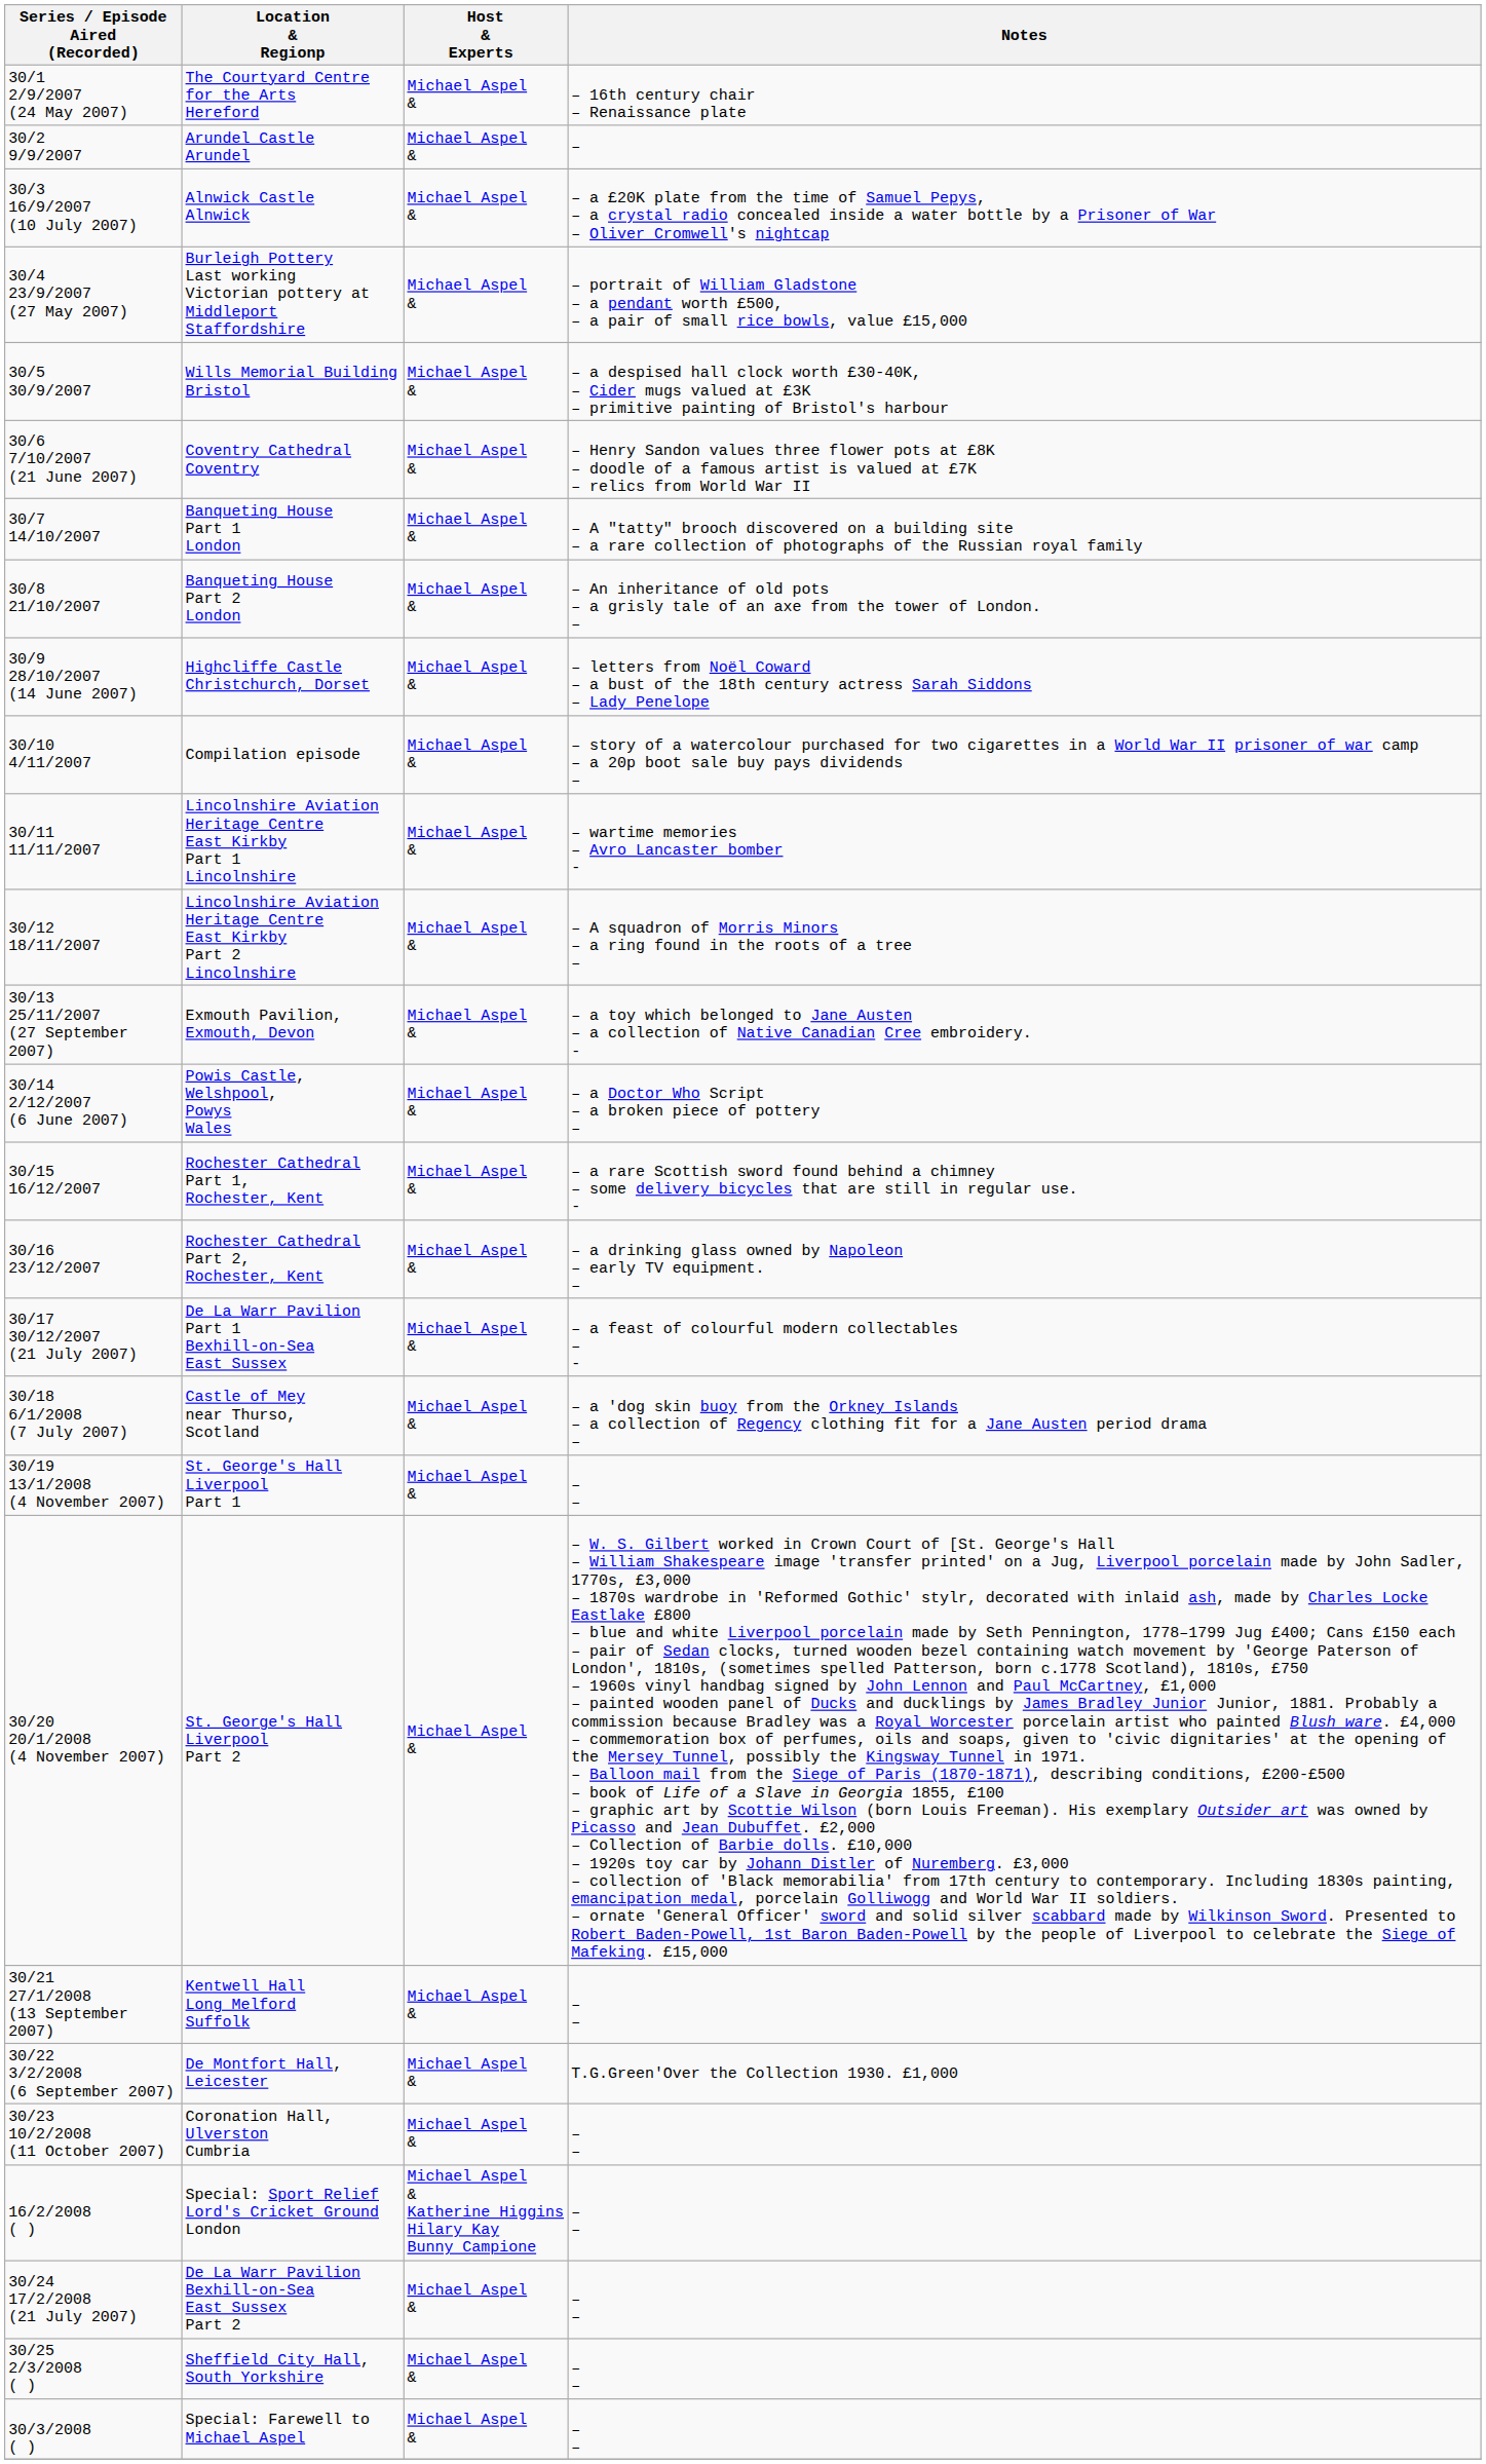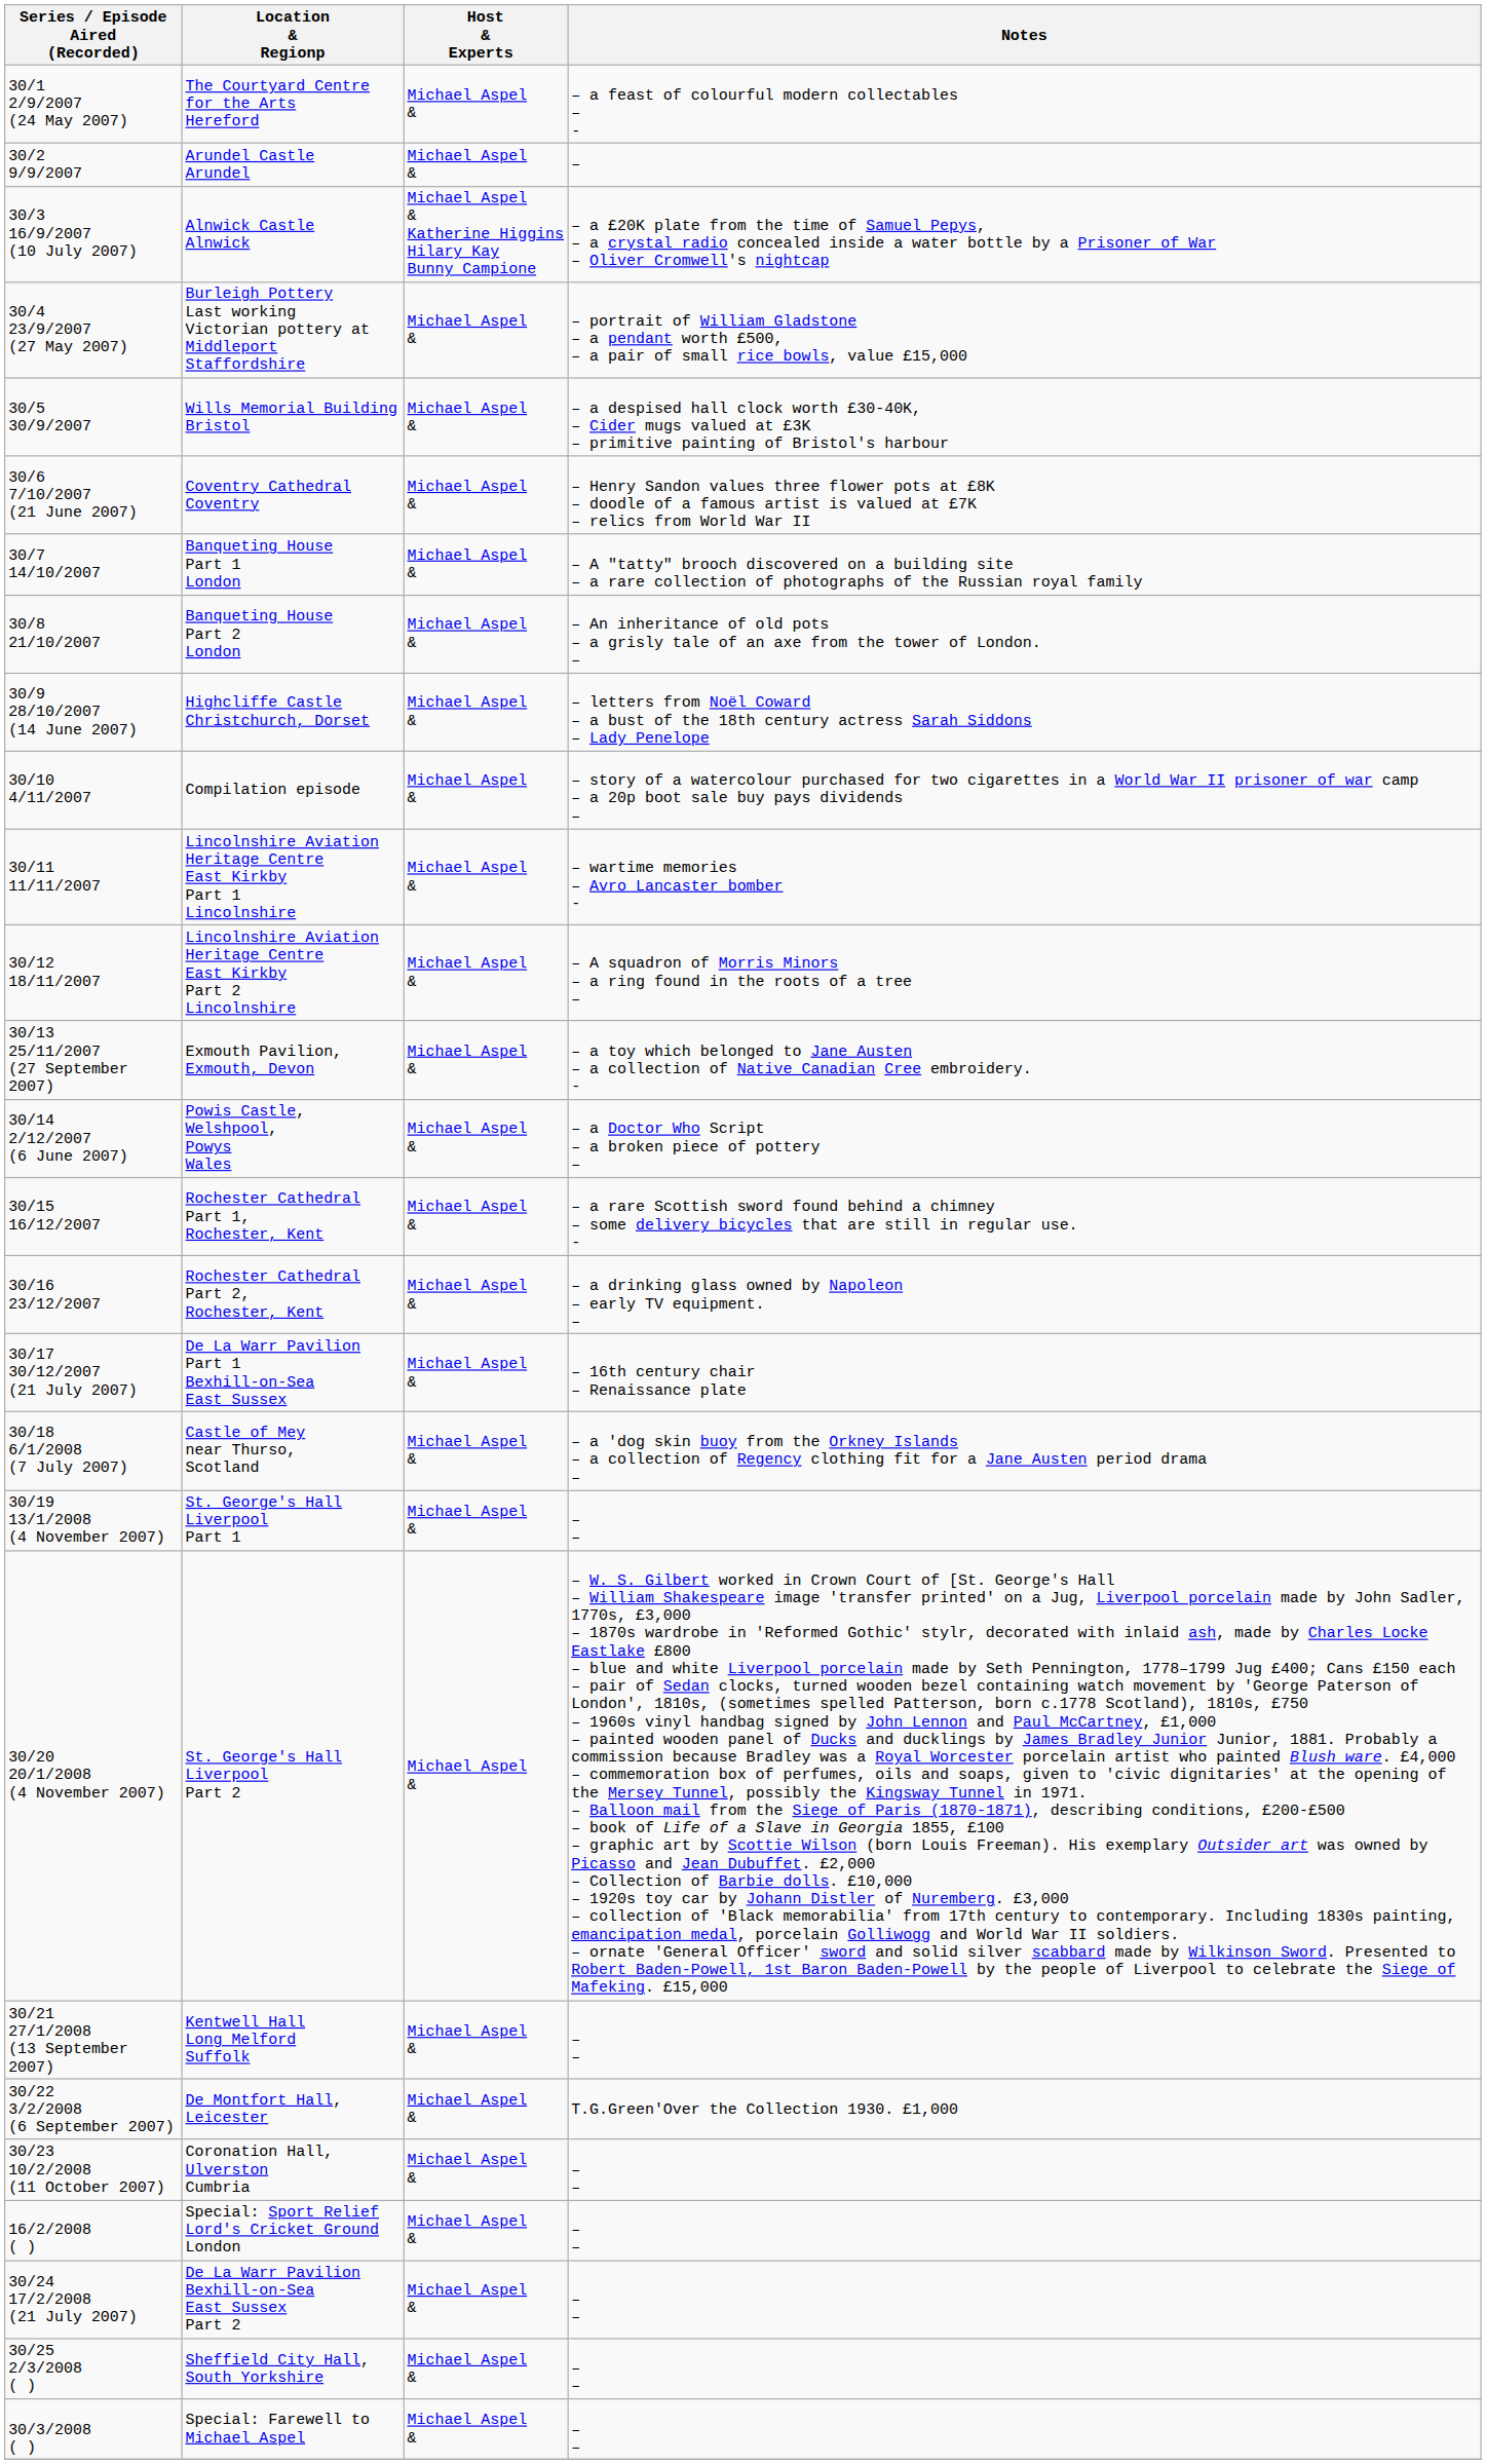30/1 2/9/2007 (24 May 2007) | Notes: – 16th century chair – Renaissance plate -> – a feast of colourful modern collectables – -
30/3 16/9/2007 (10 July 2007) | Host & Experts: Michael Aspel & -> Michael Aspel & Katherine Higgins Hilary Kay Bunny Campione
30/17 30/12/2007 (21 July 2007) | Notes: – a feast of colourful modern collectables – - -> – 16th century chair – Renaissance plate
16/2/2008 ( ) | Host & Experts: Michael Aspel & Katherine Higgins Hilary Kay Bunny Campione -> Michael Aspel &
